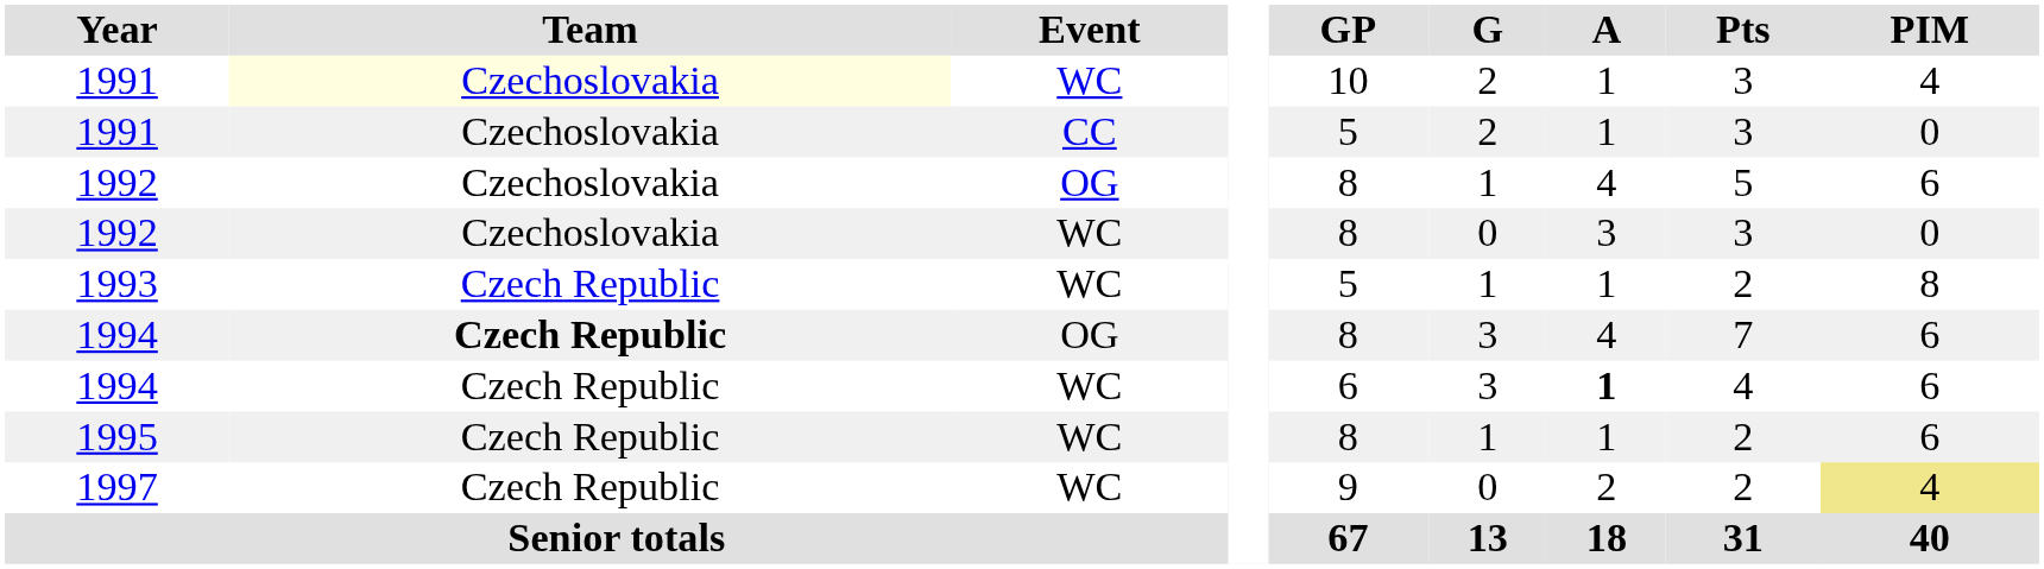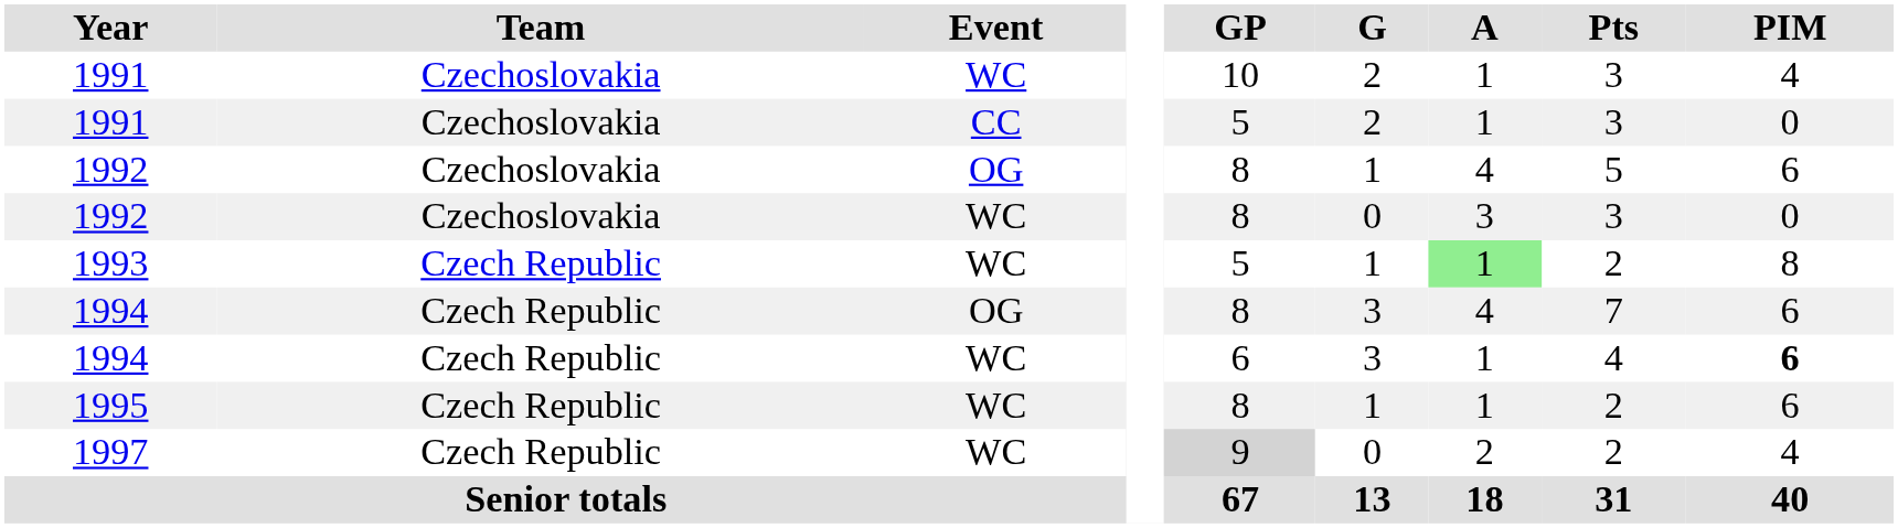1991 / WC | Team: lightyellow background -> no background
1993 | A: no background -> lightgreen background
1994 / OG | Team: bold -> normal
1994 / WC | A: bold -> normal
1994 / WC | PIM: normal -> bold
1997 | GP: no background -> lightgrey background
1997 | PIM: khaki background -> no background
